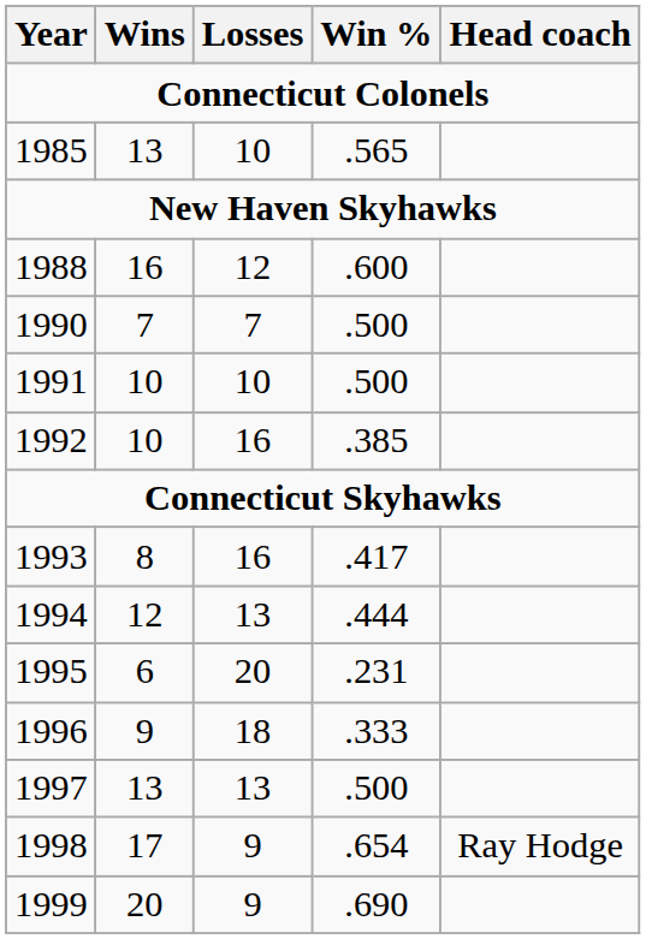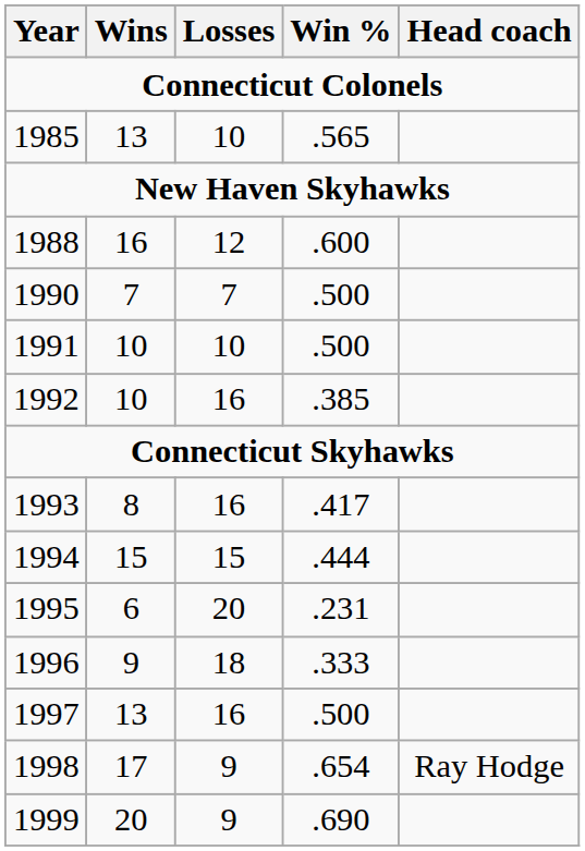1994 | Wins: 12 -> 15
1994 | Losses: 13 -> 15
1997 | Losses: 13 -> 16
